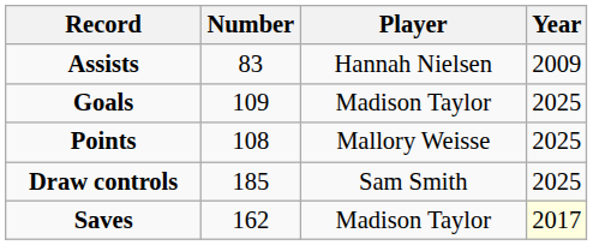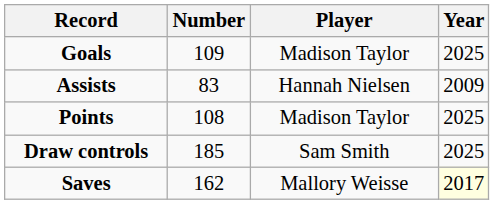rows swapped: Goals <-> Assists
Points | Player: Mallory Weisse -> Madison Taylor
Saves | Player: Madison Taylor -> Mallory Weisse
